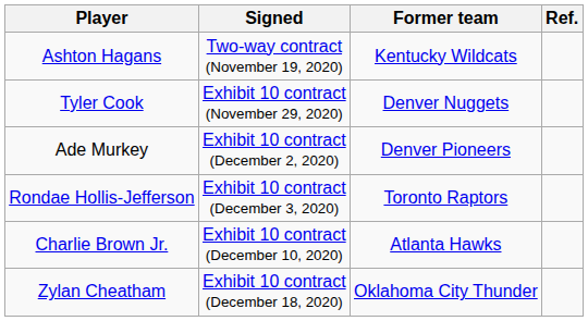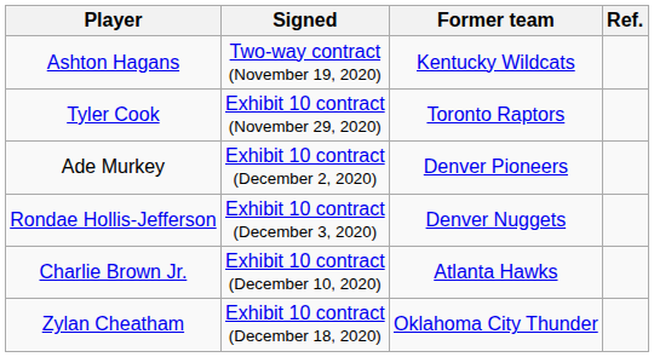Tyler Cook | Former team: Denver Nuggets -> Toronto Raptors
Rondae Hollis-Jefferson | Former team: Toronto Raptors -> Denver Nuggets
